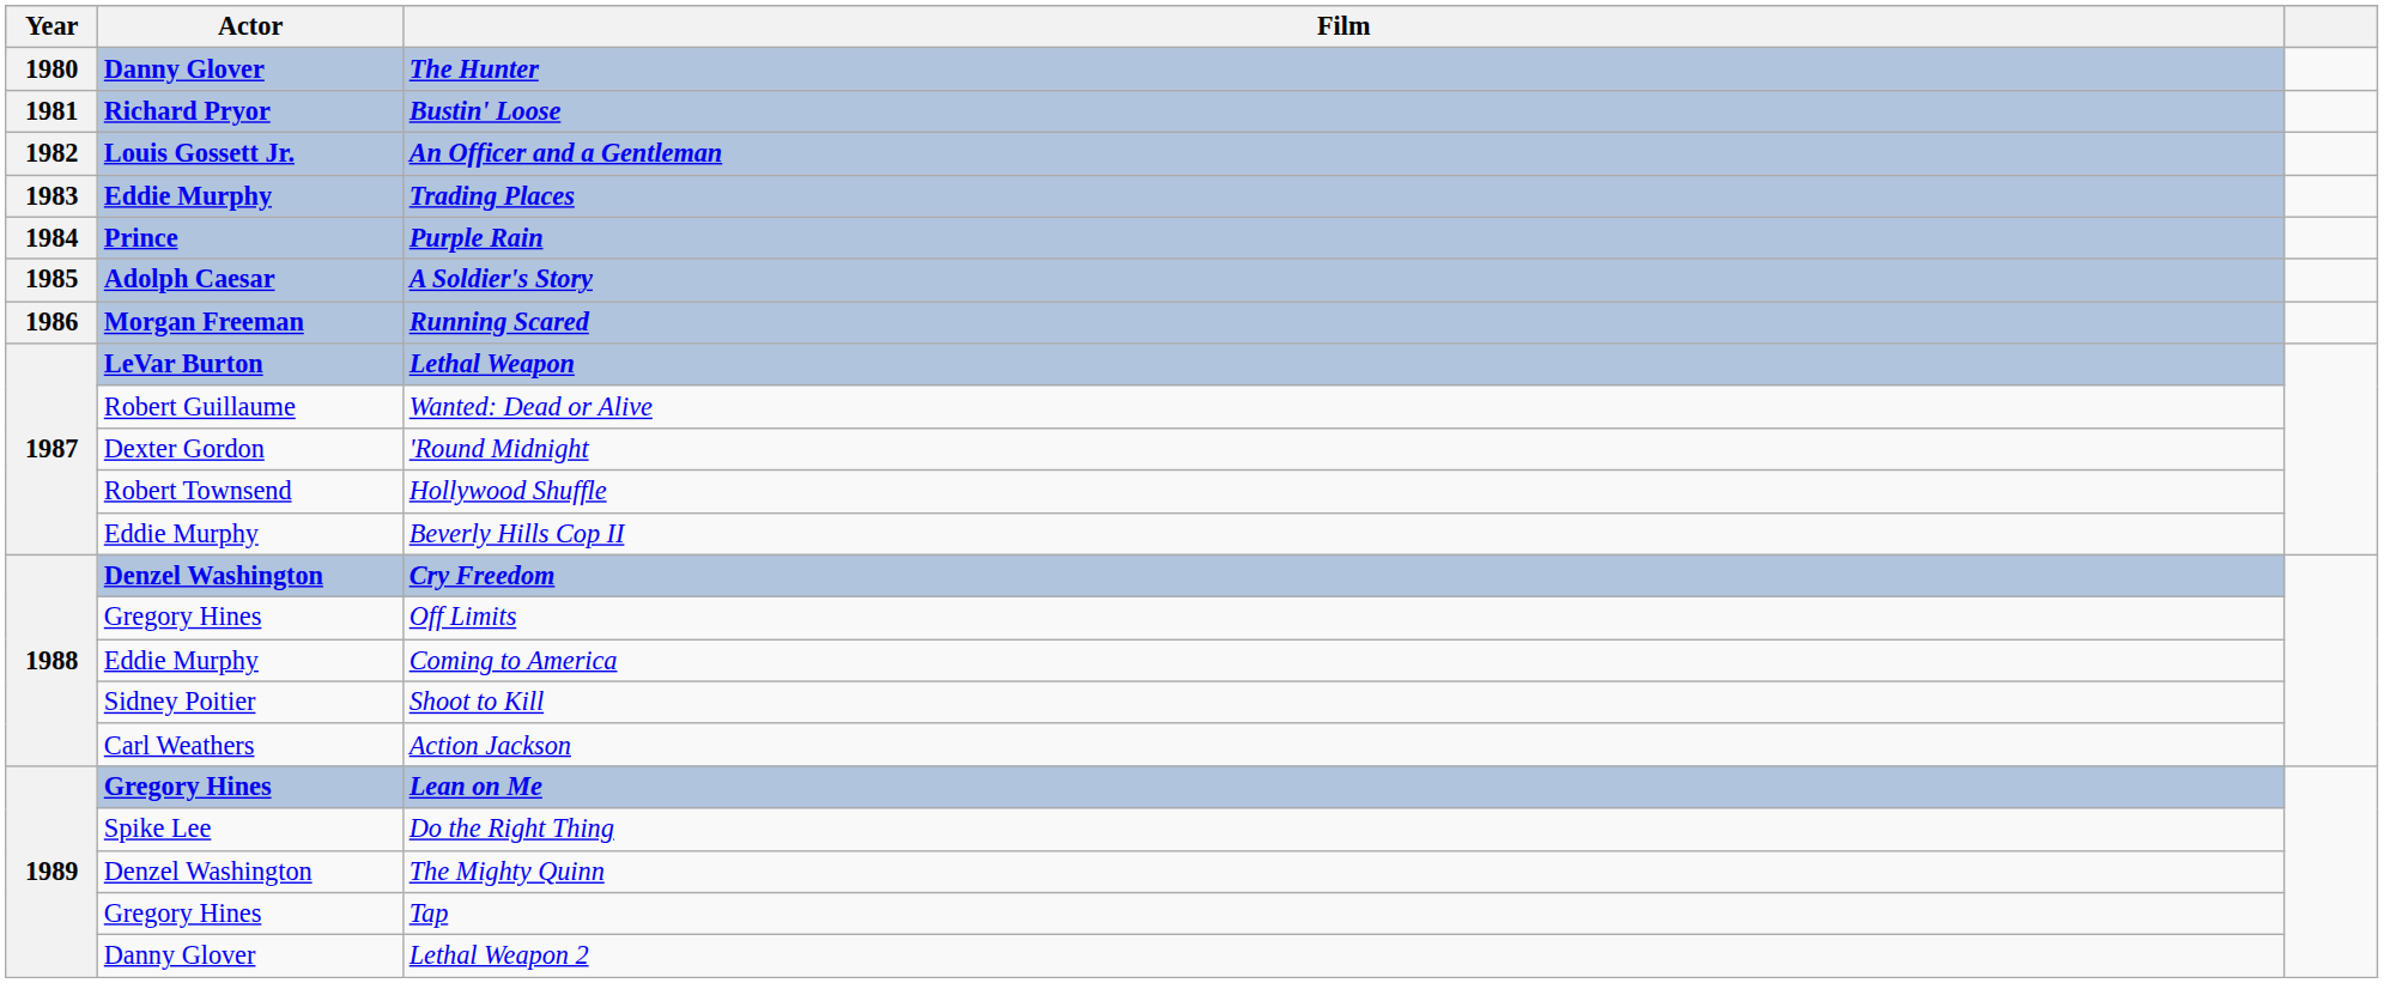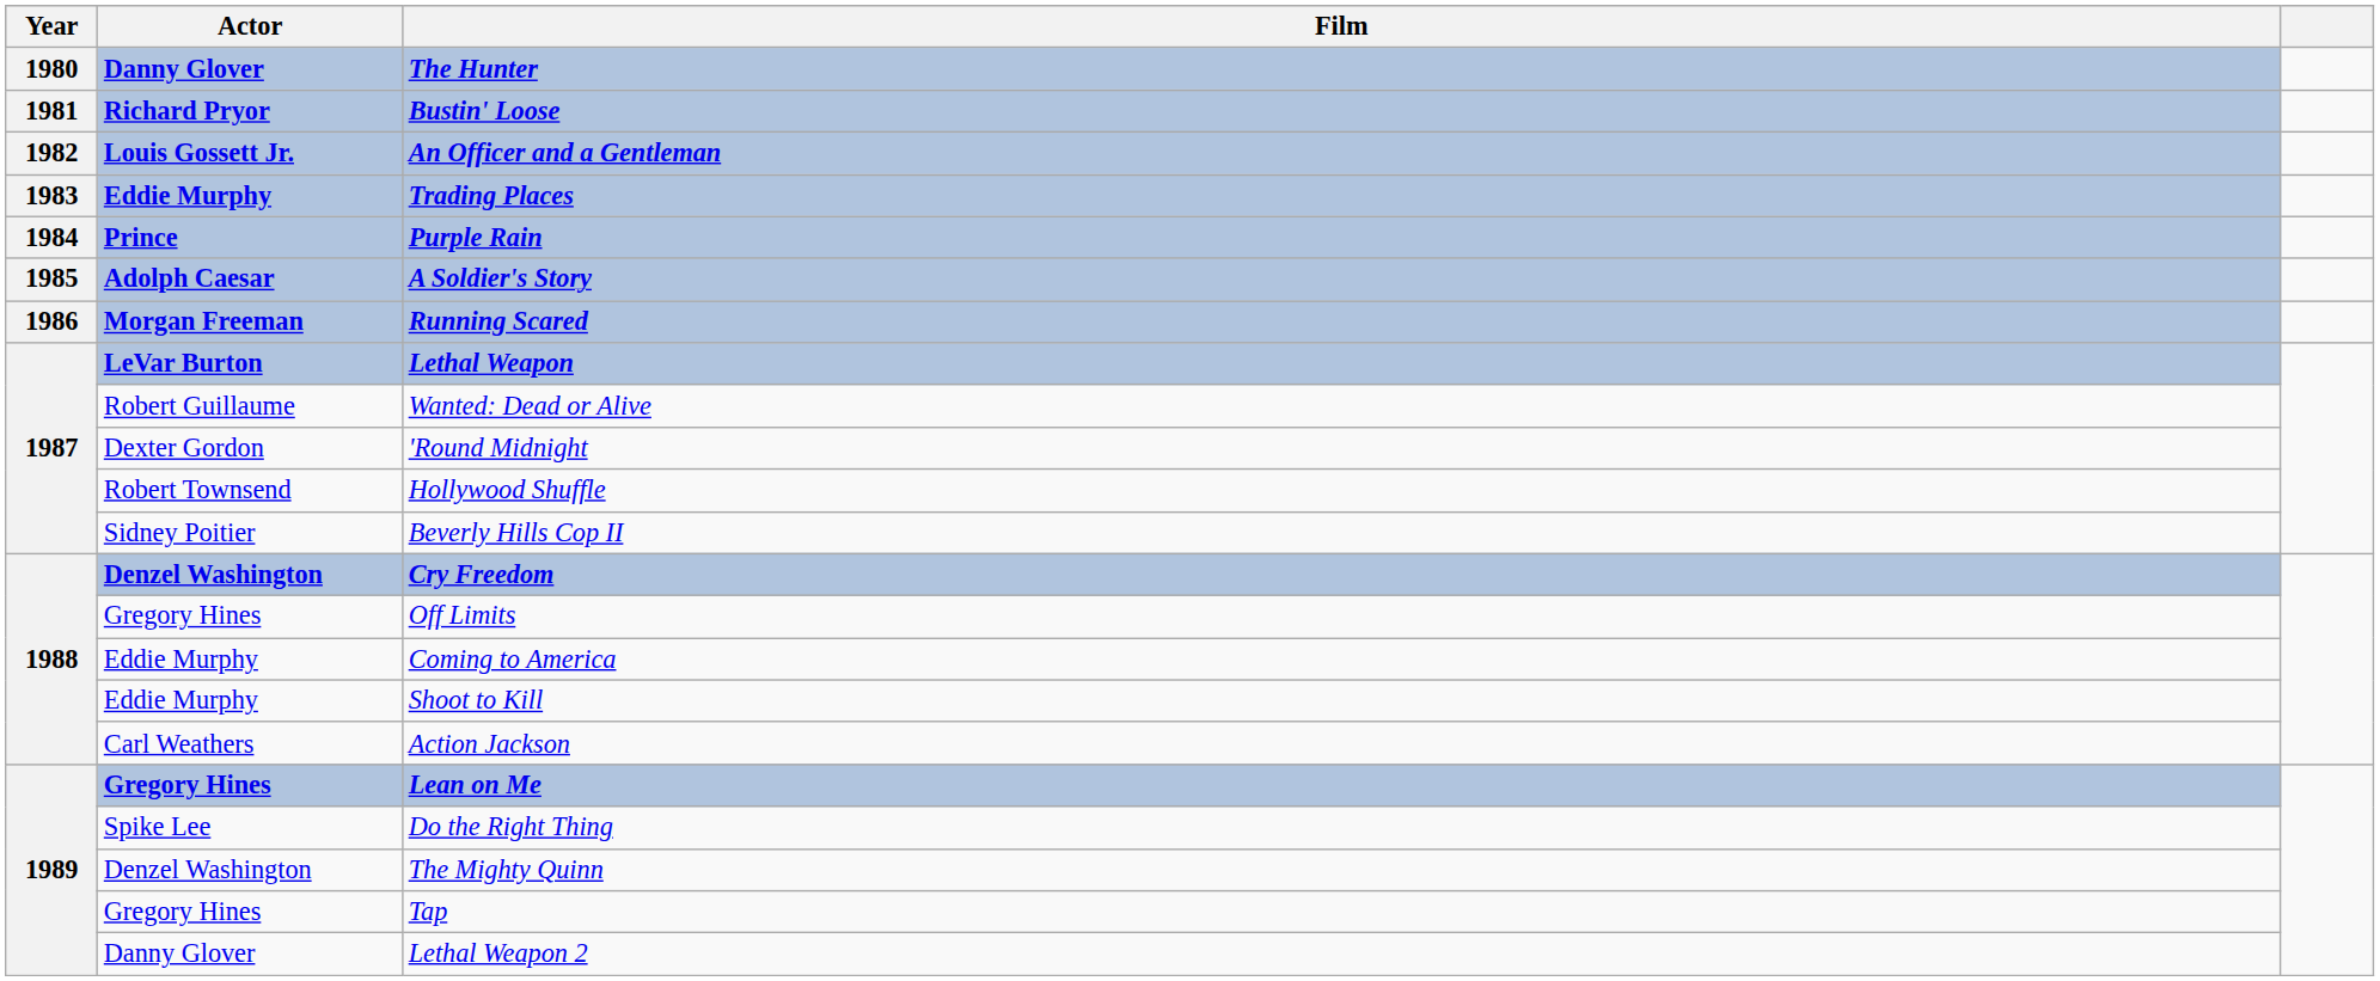Beverly Hills Cop II | Actor: Eddie Murphy -> Sidney Poitier
Shoot to Kill | Actor: Sidney Poitier -> Eddie Murphy
